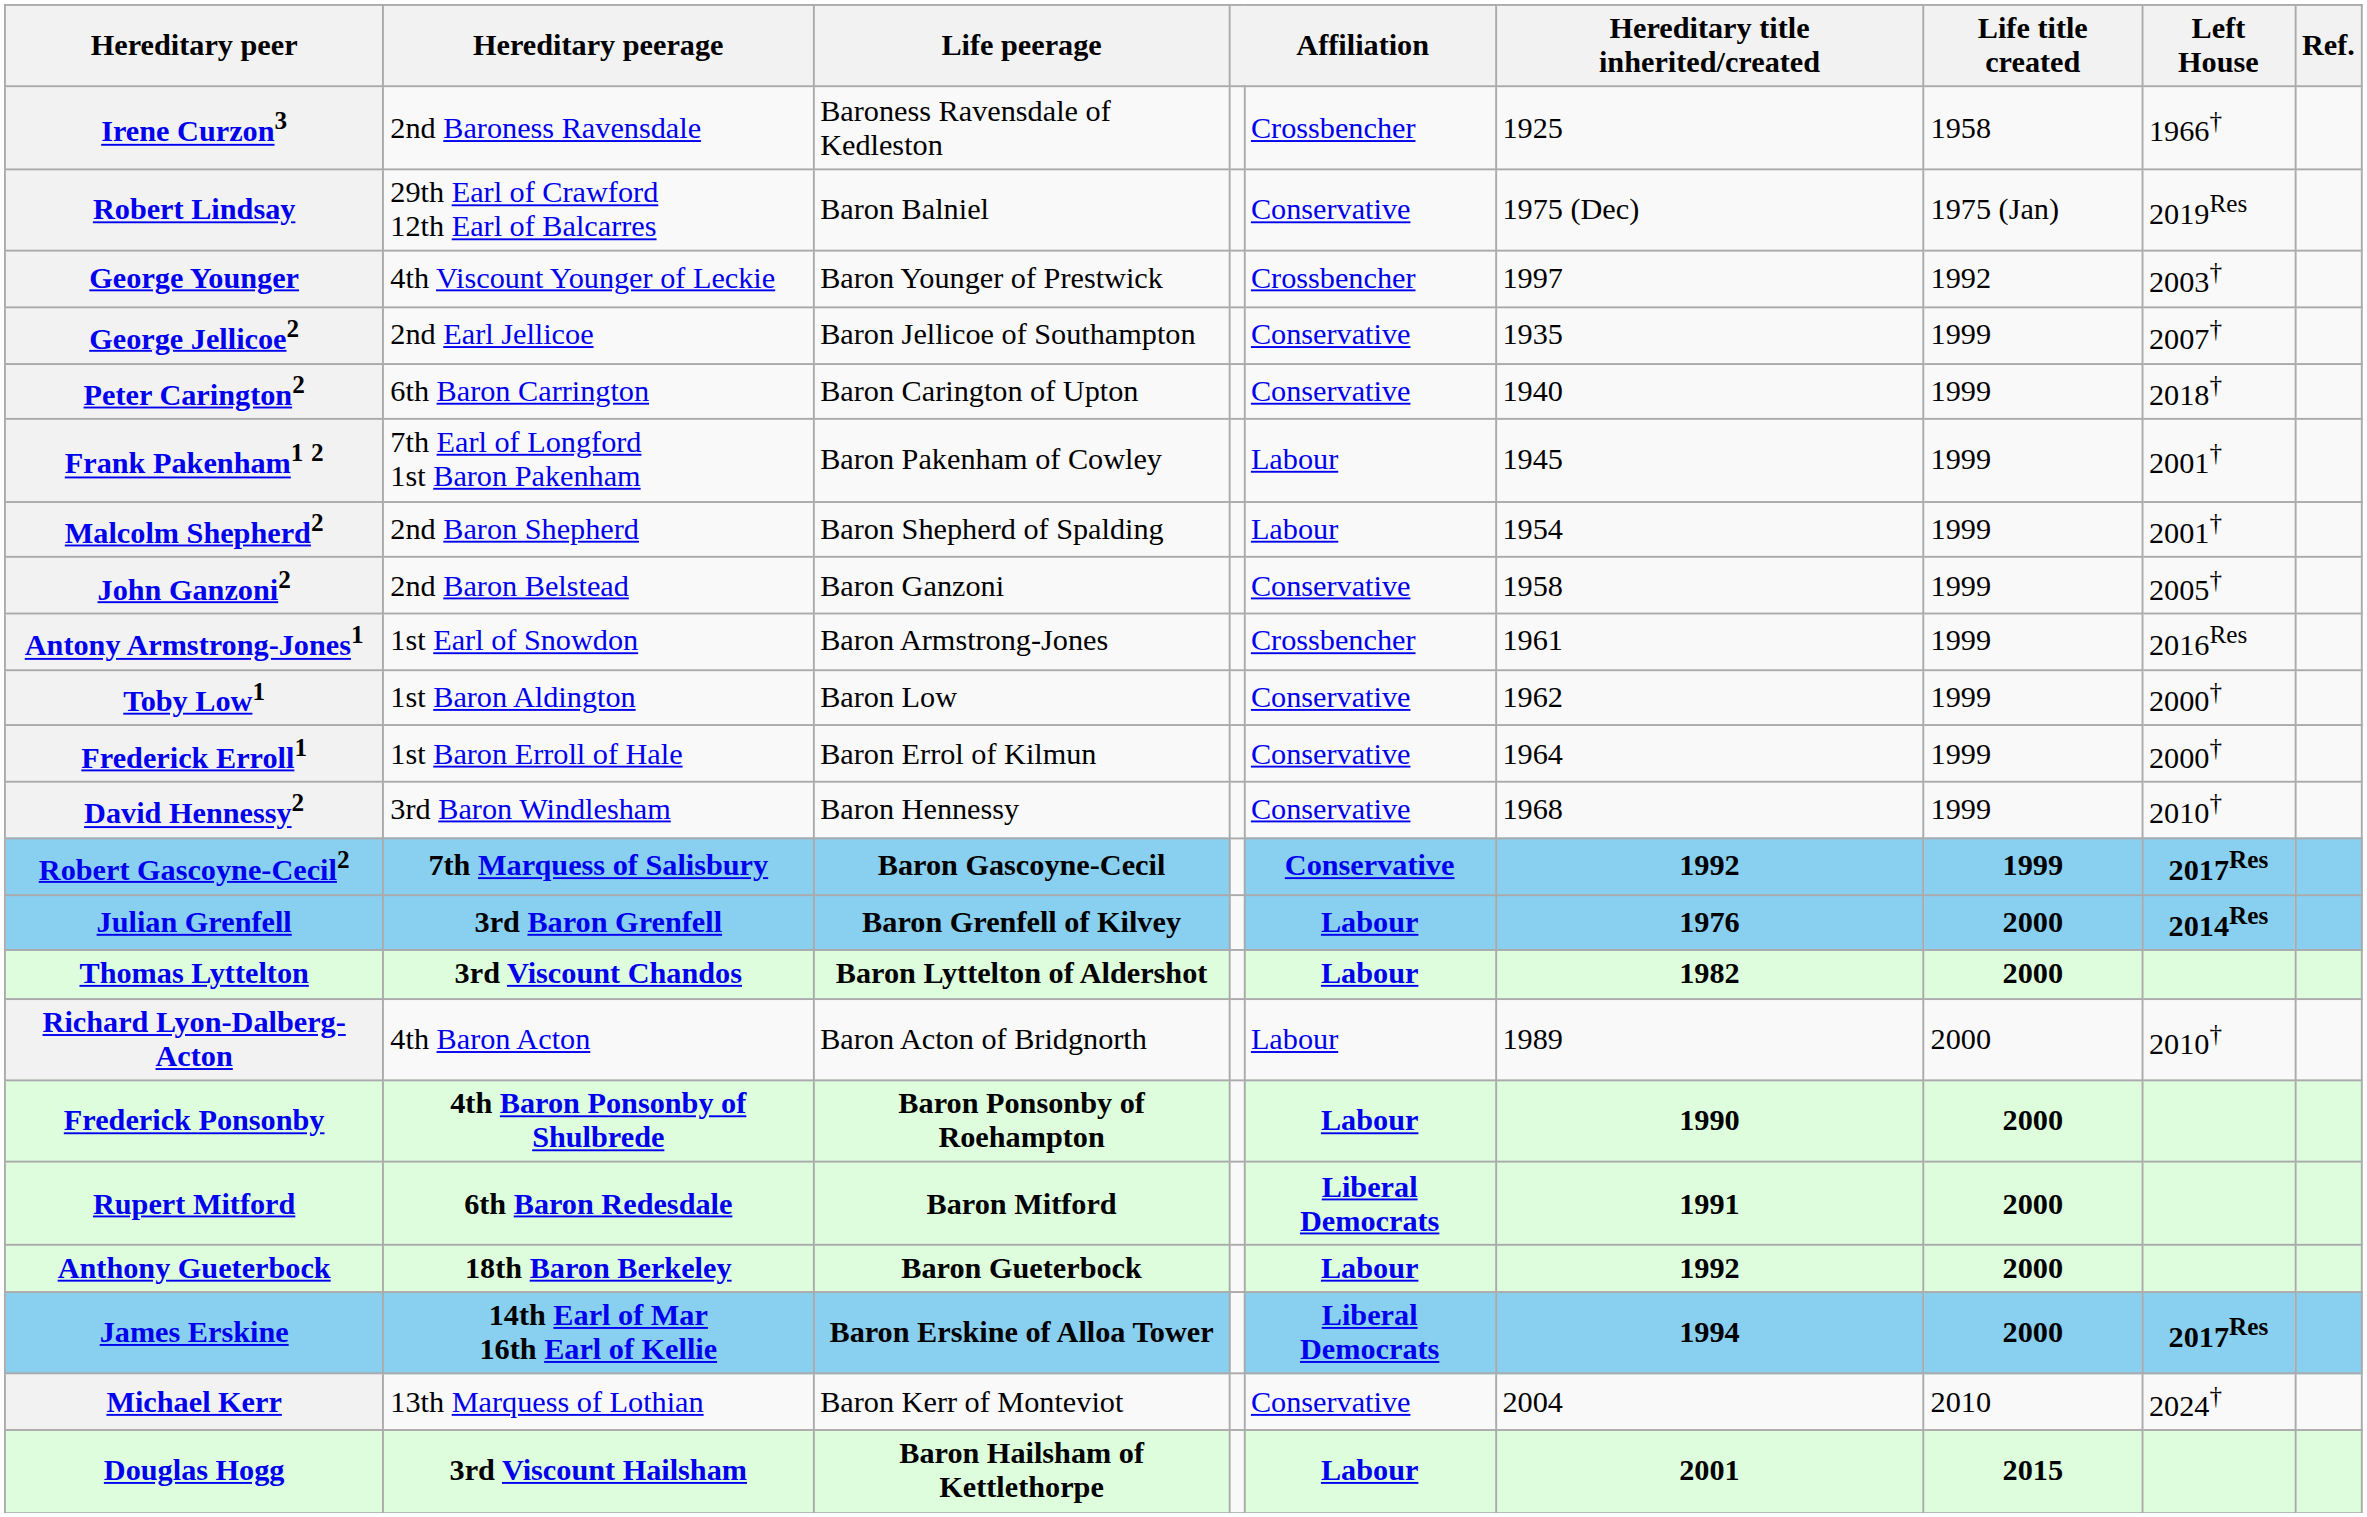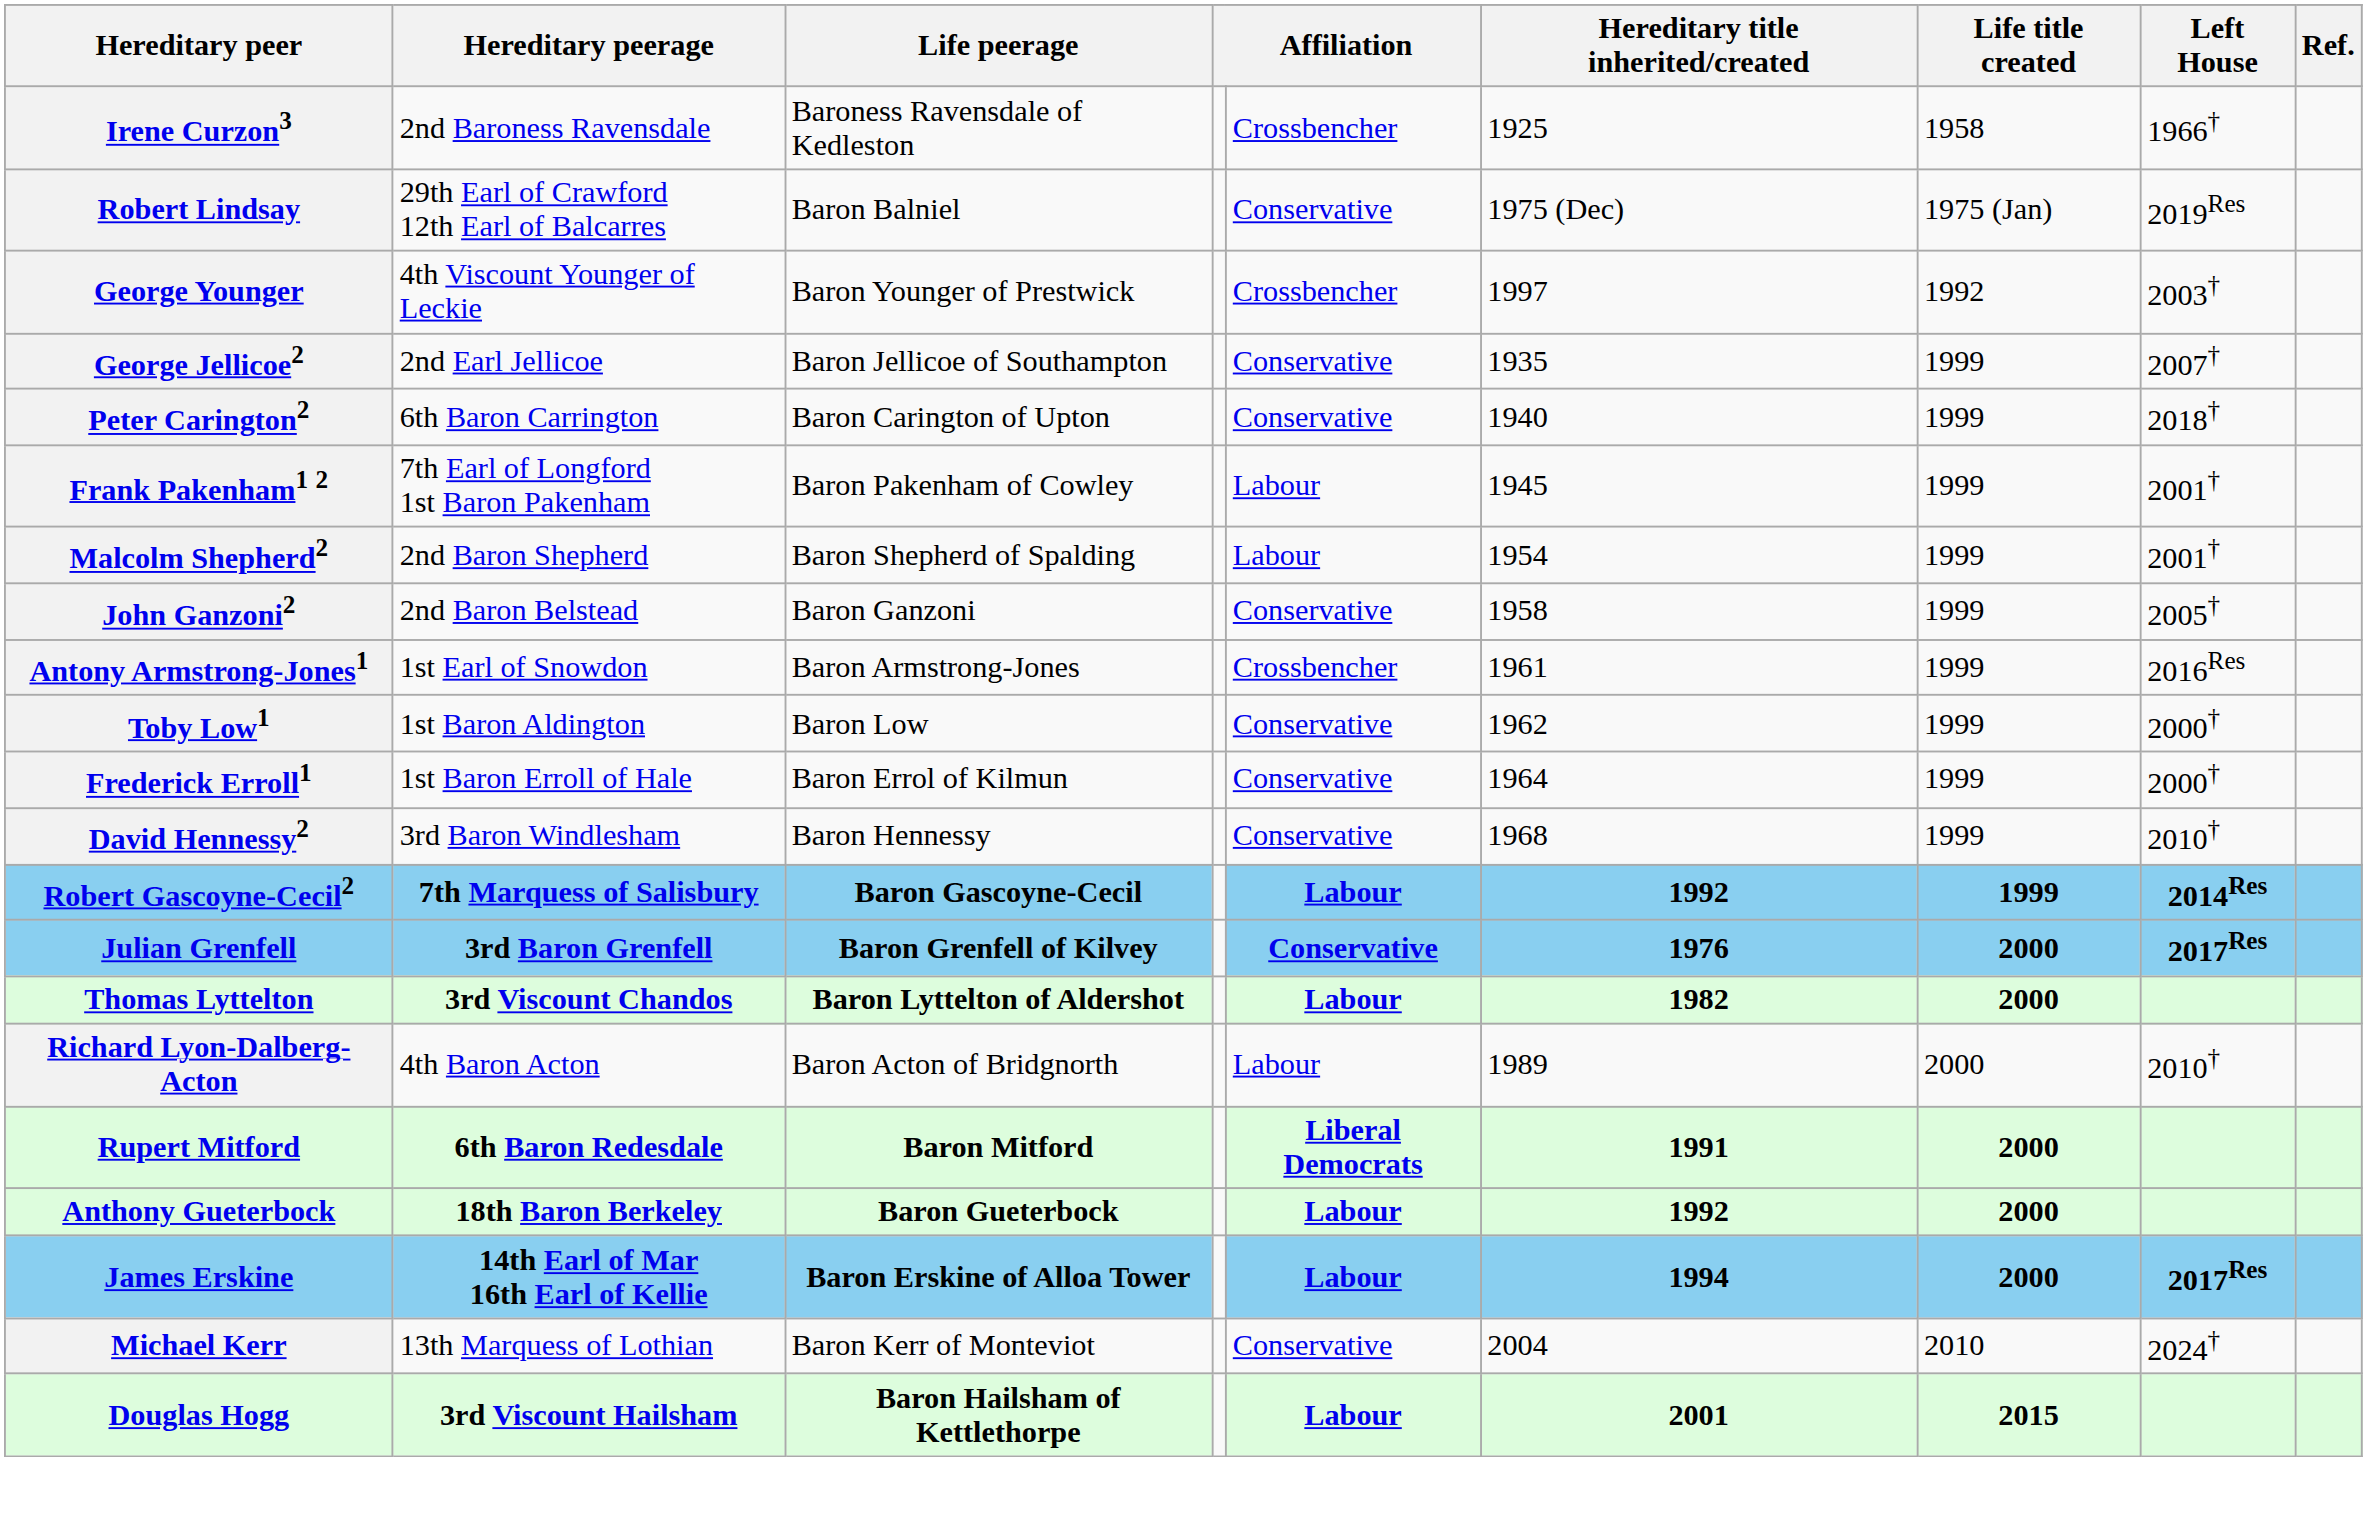Robert Gascoyne-Cecil2 | column 5: Conservative -> Labour
Robert Gascoyne-Cecil2 | Left House: 2017Res -> 2014Res
Julian Grenfell | column 5: Labour -> Conservative
Julian Grenfell | Left House: 2014Res -> 2017Res
- row: Frederick Ponsonby | 4th Baron Ponsonby of Shulbrede | Baron Ponsonby of Roehampton | Labour | 1990 | 2000
James Erskine | column 5: Liberal Democrats -> Labour
